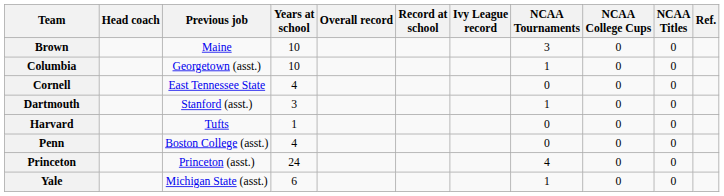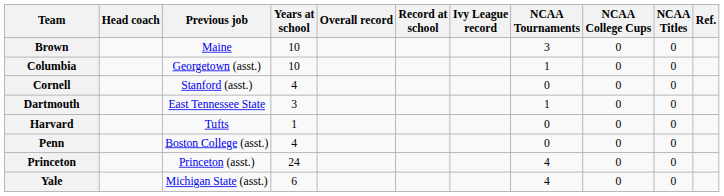Cornell | Previous job: East Tennessee State -> Stanford (asst.)
Dartmouth | Previous job: Stanford (asst.) -> East Tennessee State
Yale | NCAA Tournaments: 1 -> 4
